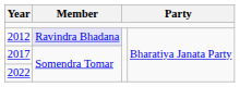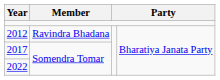2012 | Member: lavender background -> no background
